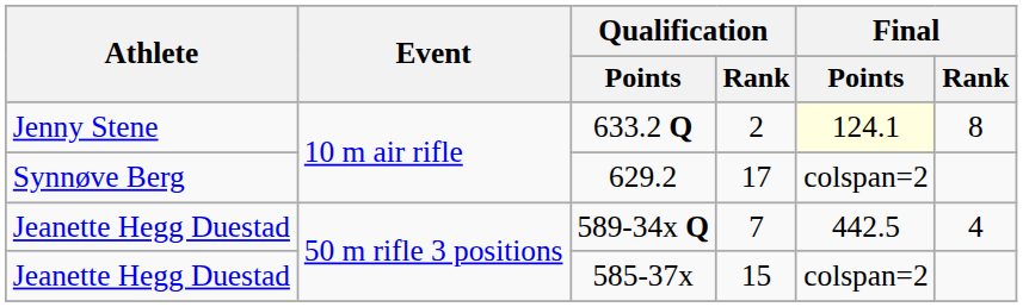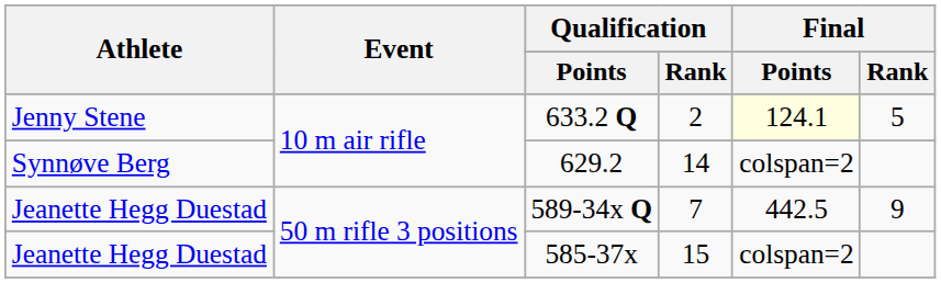633.2 Q | Final / Rank: 8 -> 5
629.2 | Qualification / Rank: 17 -> 14
589-34x Q | Final / Rank: 4 -> 9
